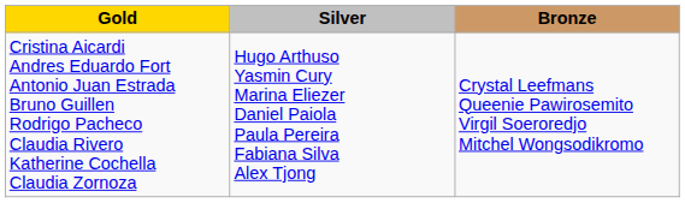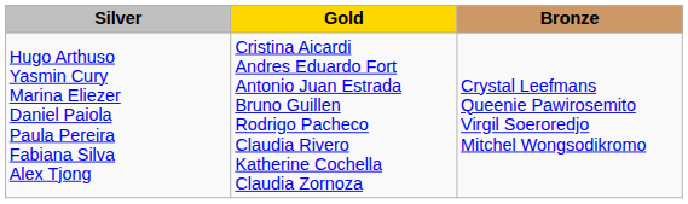columns swapped: Gold <-> Silver
